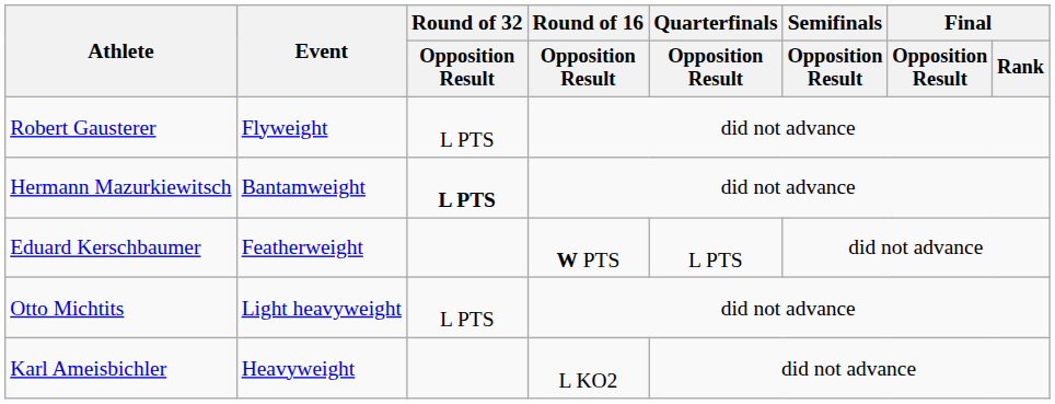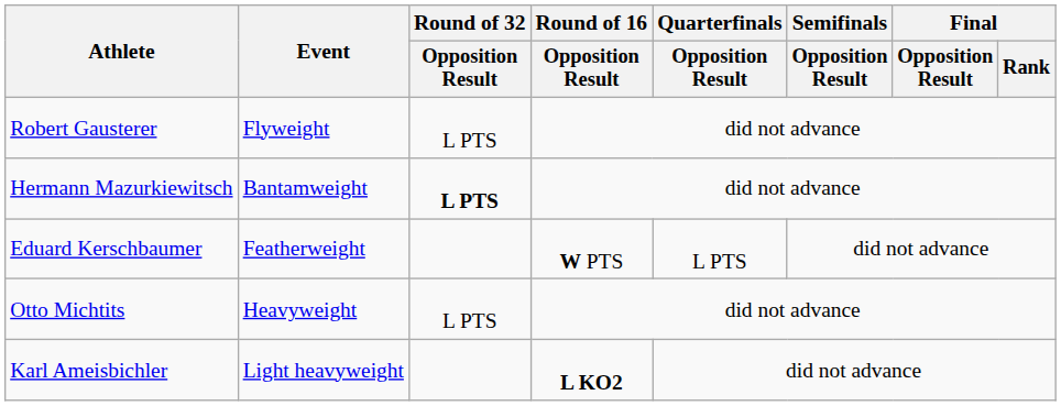Otto Michtits | Event: Light heavyweight -> Heavyweight
Karl Ameisbichler | Event: Heavyweight -> Light heavyweight
Karl Ameisbichler | Round of 16 / Opposition Result: normal -> bold
